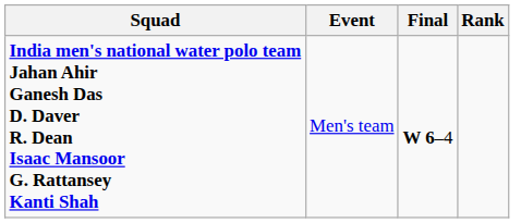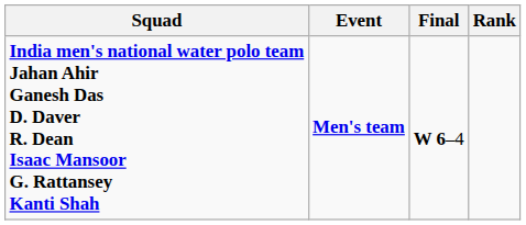row 2 | Event: normal -> bold
